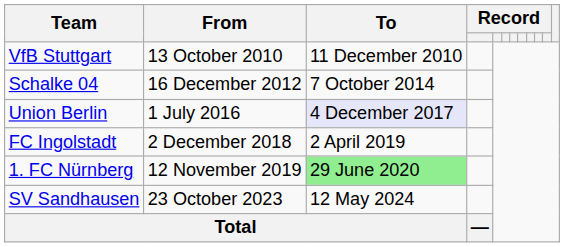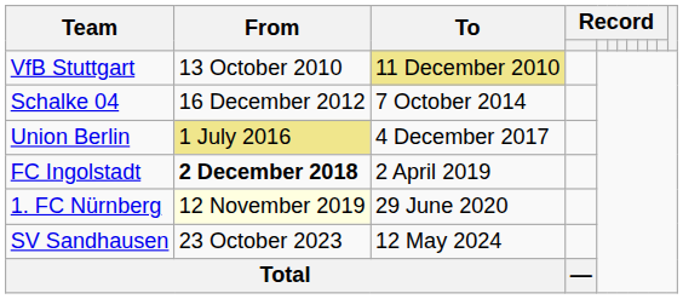VfB Stuttgart | To: no background -> khaki background
Union Berlin | From: no background -> khaki background
Union Berlin | To: lavender background -> no background
FC Ingolstadt | From: normal -> bold
1. FC Nürnberg | From: no background -> lightyellow background
1. FC Nürnberg | To: lightgreen background -> no background
